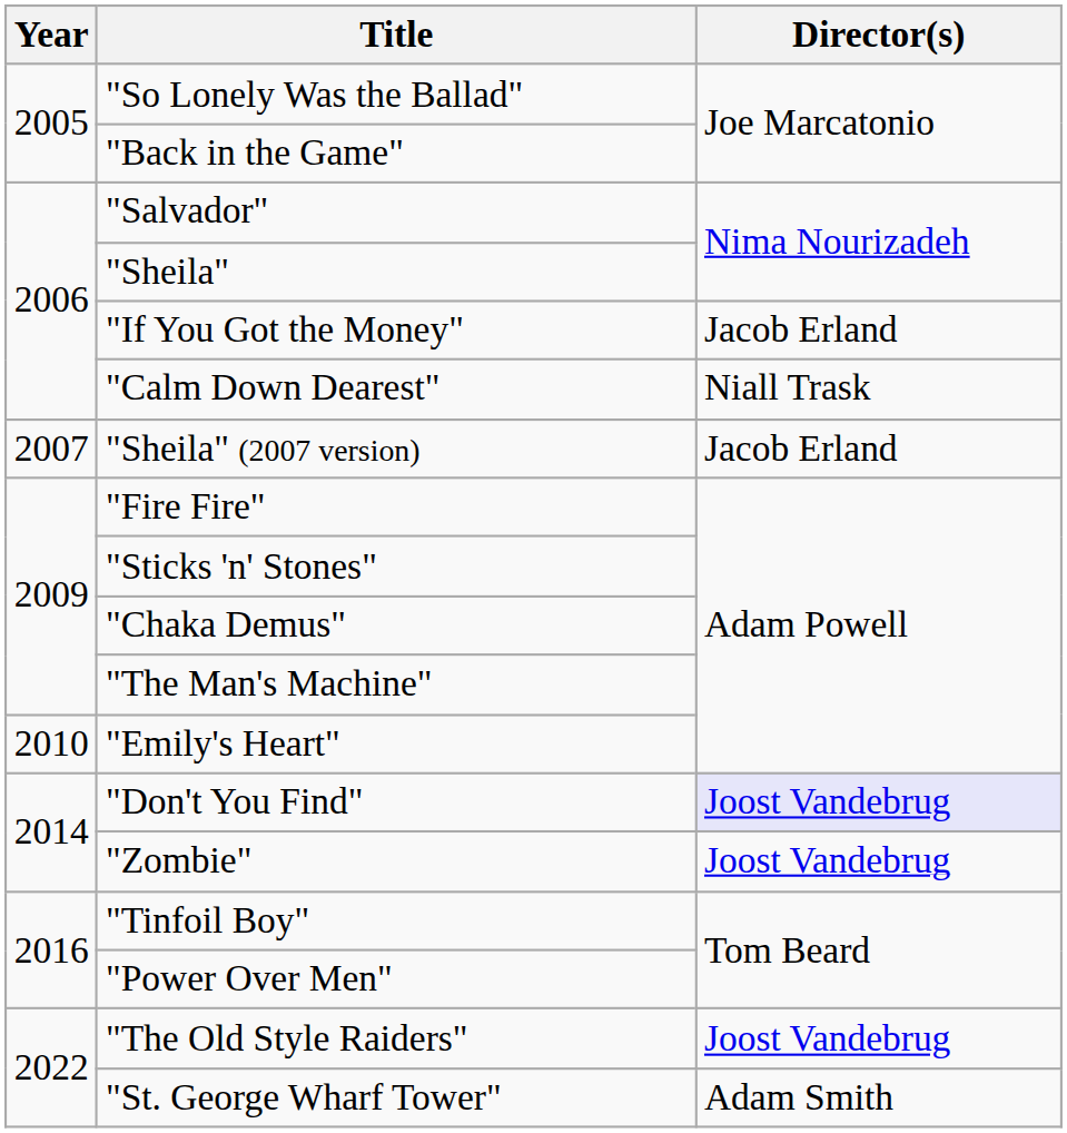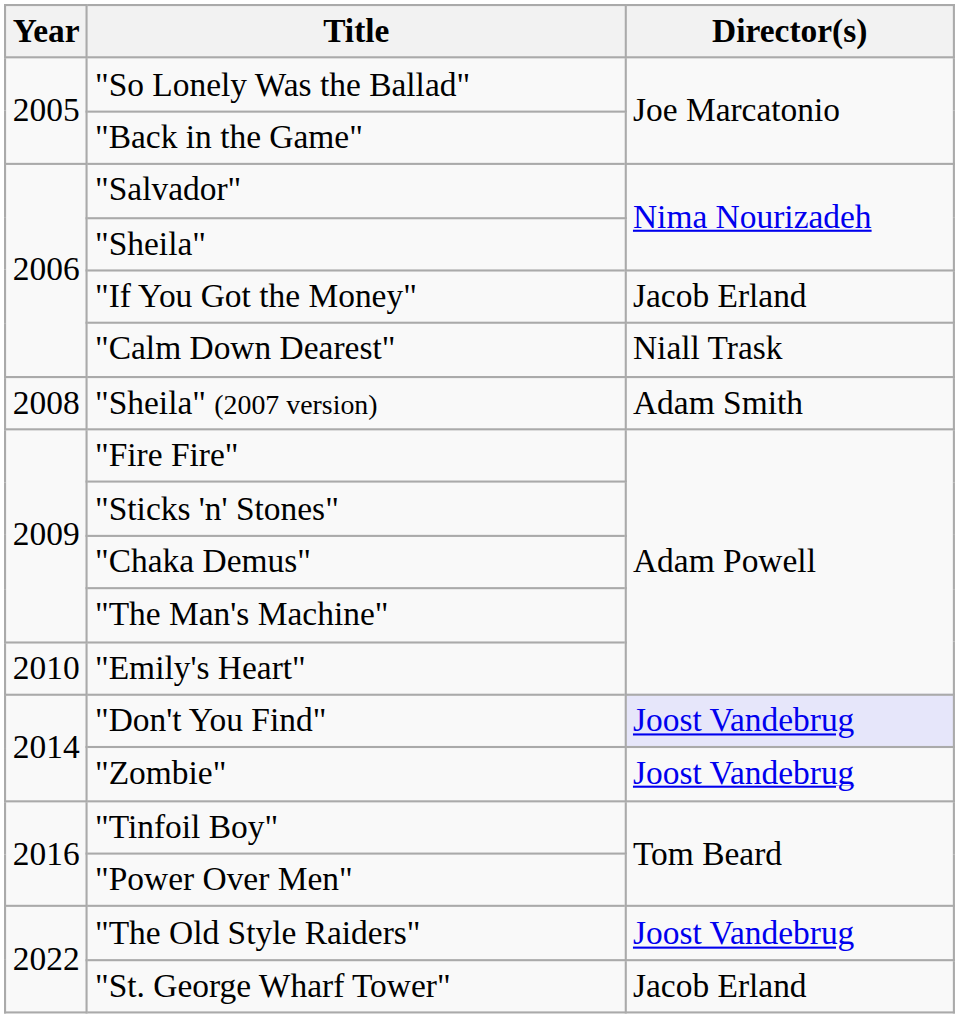"Sheila" (2007 version) | Year: 2007 -> 2008
"Sheila" (2007 version) | Director(s): Jacob Erland -> Adam Smith
"St. George Wharf Tower" | Director(s): Adam Smith -> Jacob Erland
